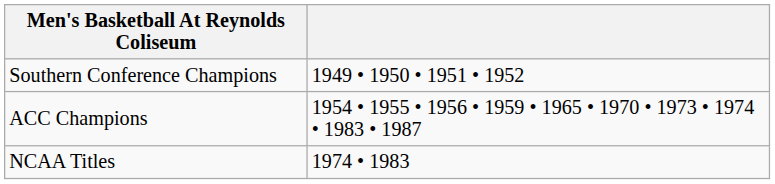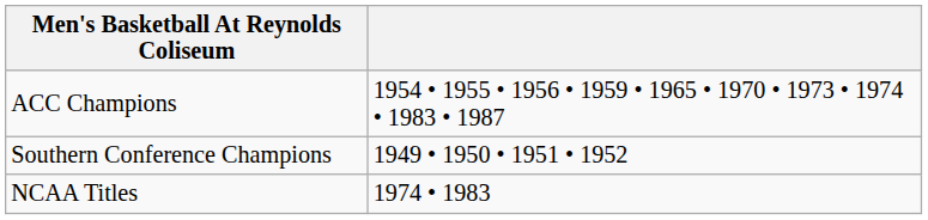rows swapped: Southern Conference Champions <-> ACC Champions
